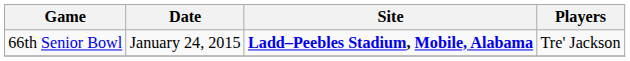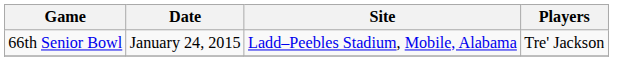66th Senior Bowl | Site: bold -> normal
